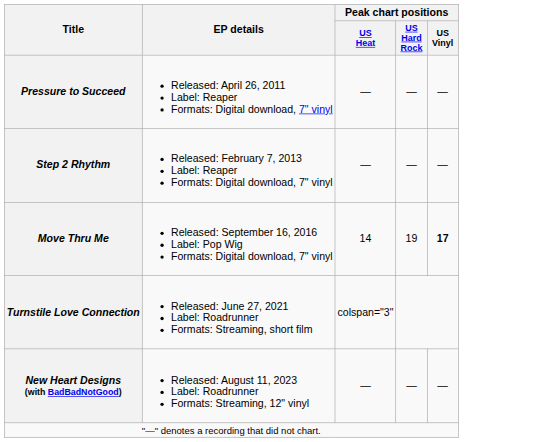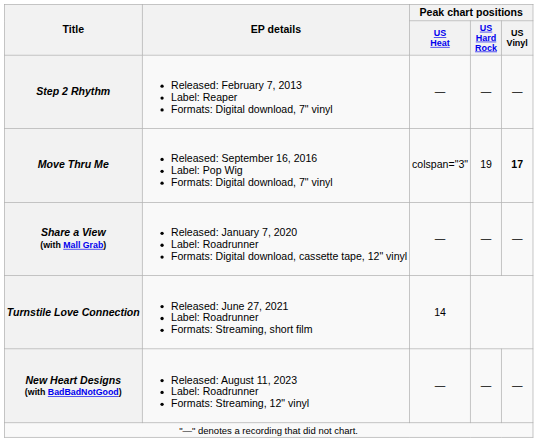- row: Pressure to Succeed | Released: April 26, 2011 Label: Reaper Formats: Digital download, 7" vinyl | — | — | —
Move Thru Me | Peak chart positions / US Heat: 14 -> colspan="3"
+ row: Share a View (with Mall Grab) | Released: January 7, 2020 Label: Roadrunner Formats: Digital download, cassette tape, 12" vinyl | — | — | —
Turnstile Love Connection | Peak chart positions / US Heat: colspan="3" -> 14
